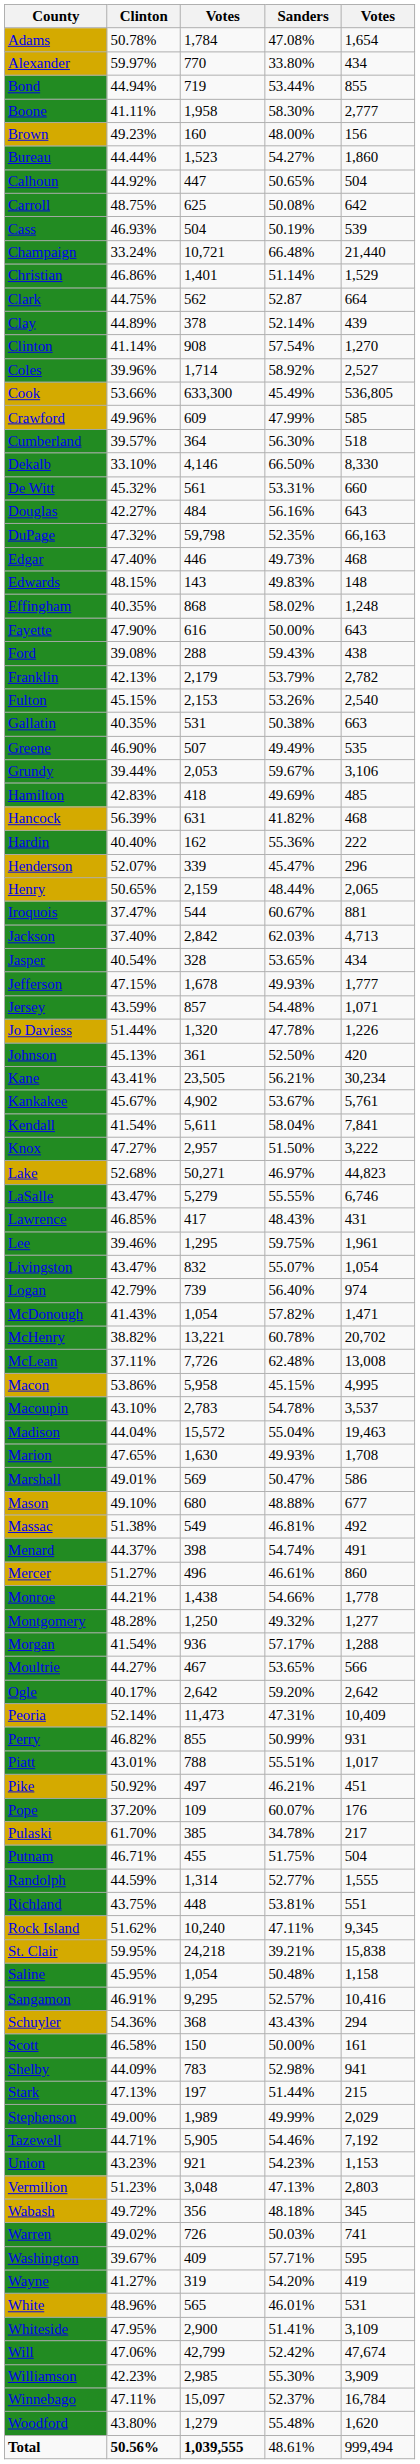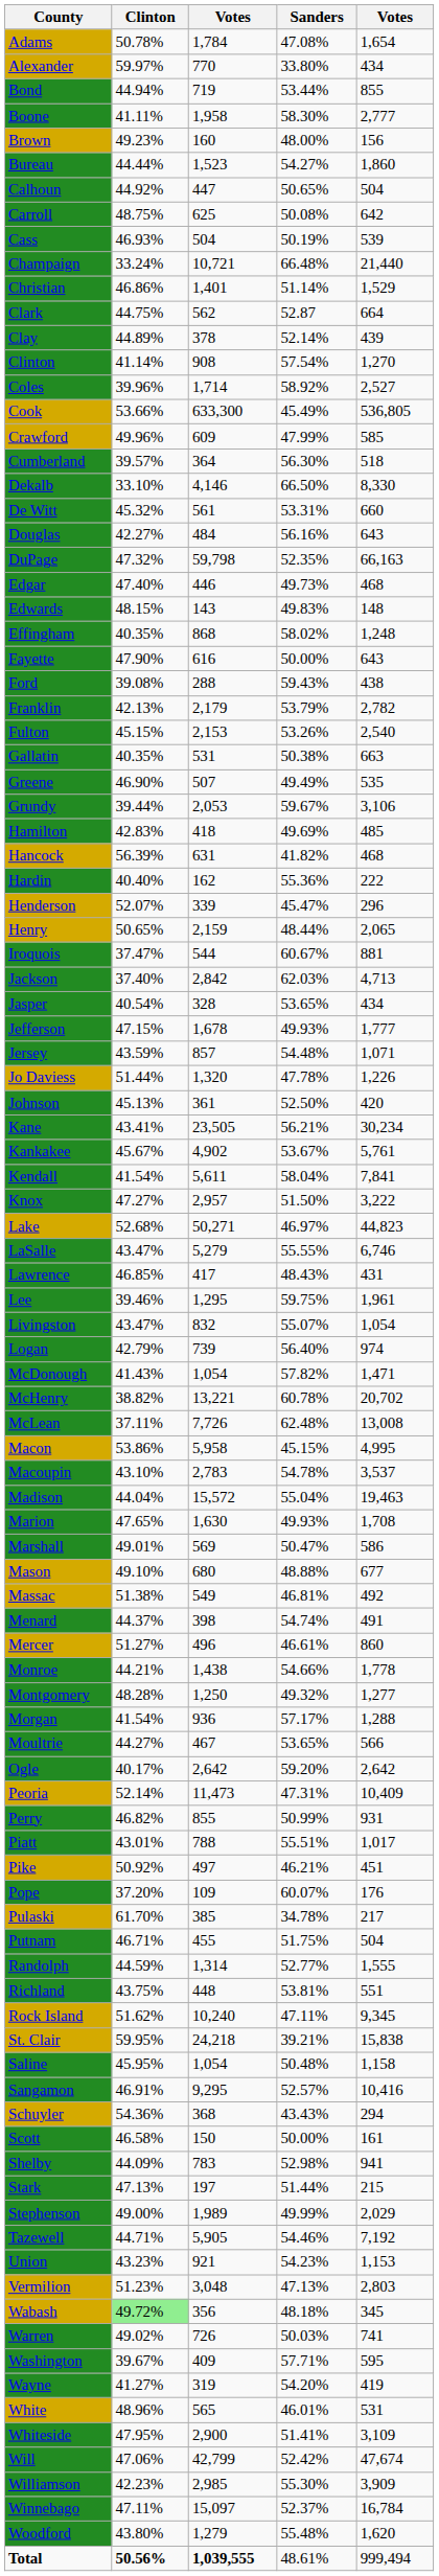Wabash | Clinton: no background -> lightgreen background
